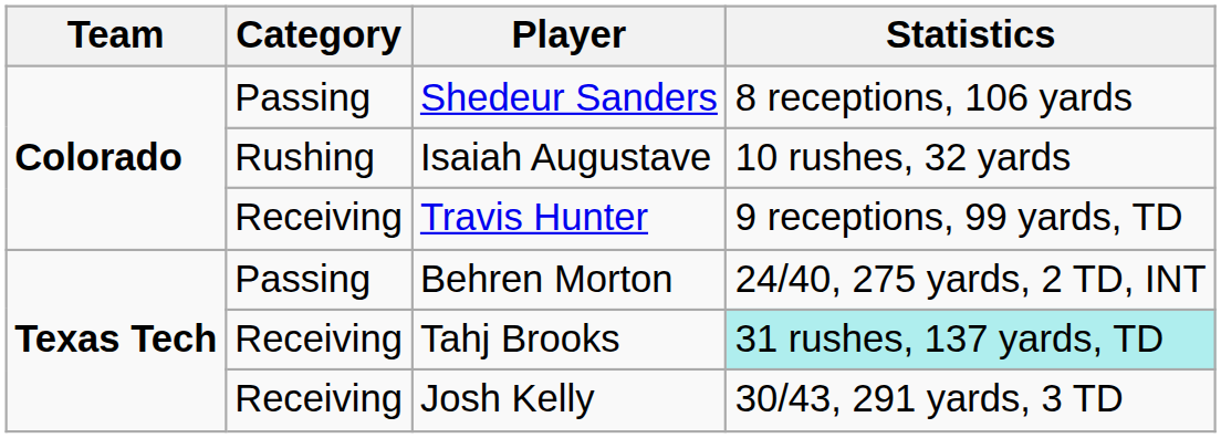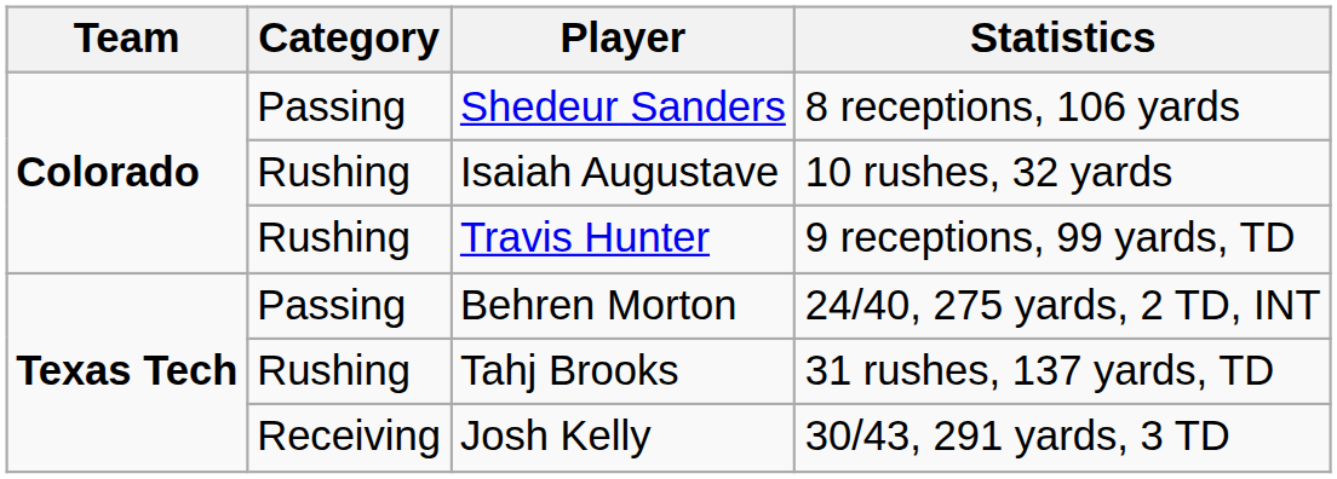Travis Hunter | Category: Receiving -> Rushing
Tahj Brooks | Category: Receiving -> Rushing
Tahj Brooks | Statistics: paleturquoise background -> no background
